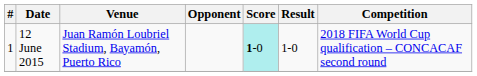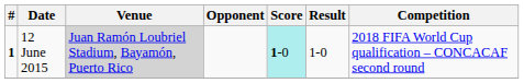12 June 2015 | #: normal -> bold
12 June 2015 | Venue: no background -> lightgrey background
